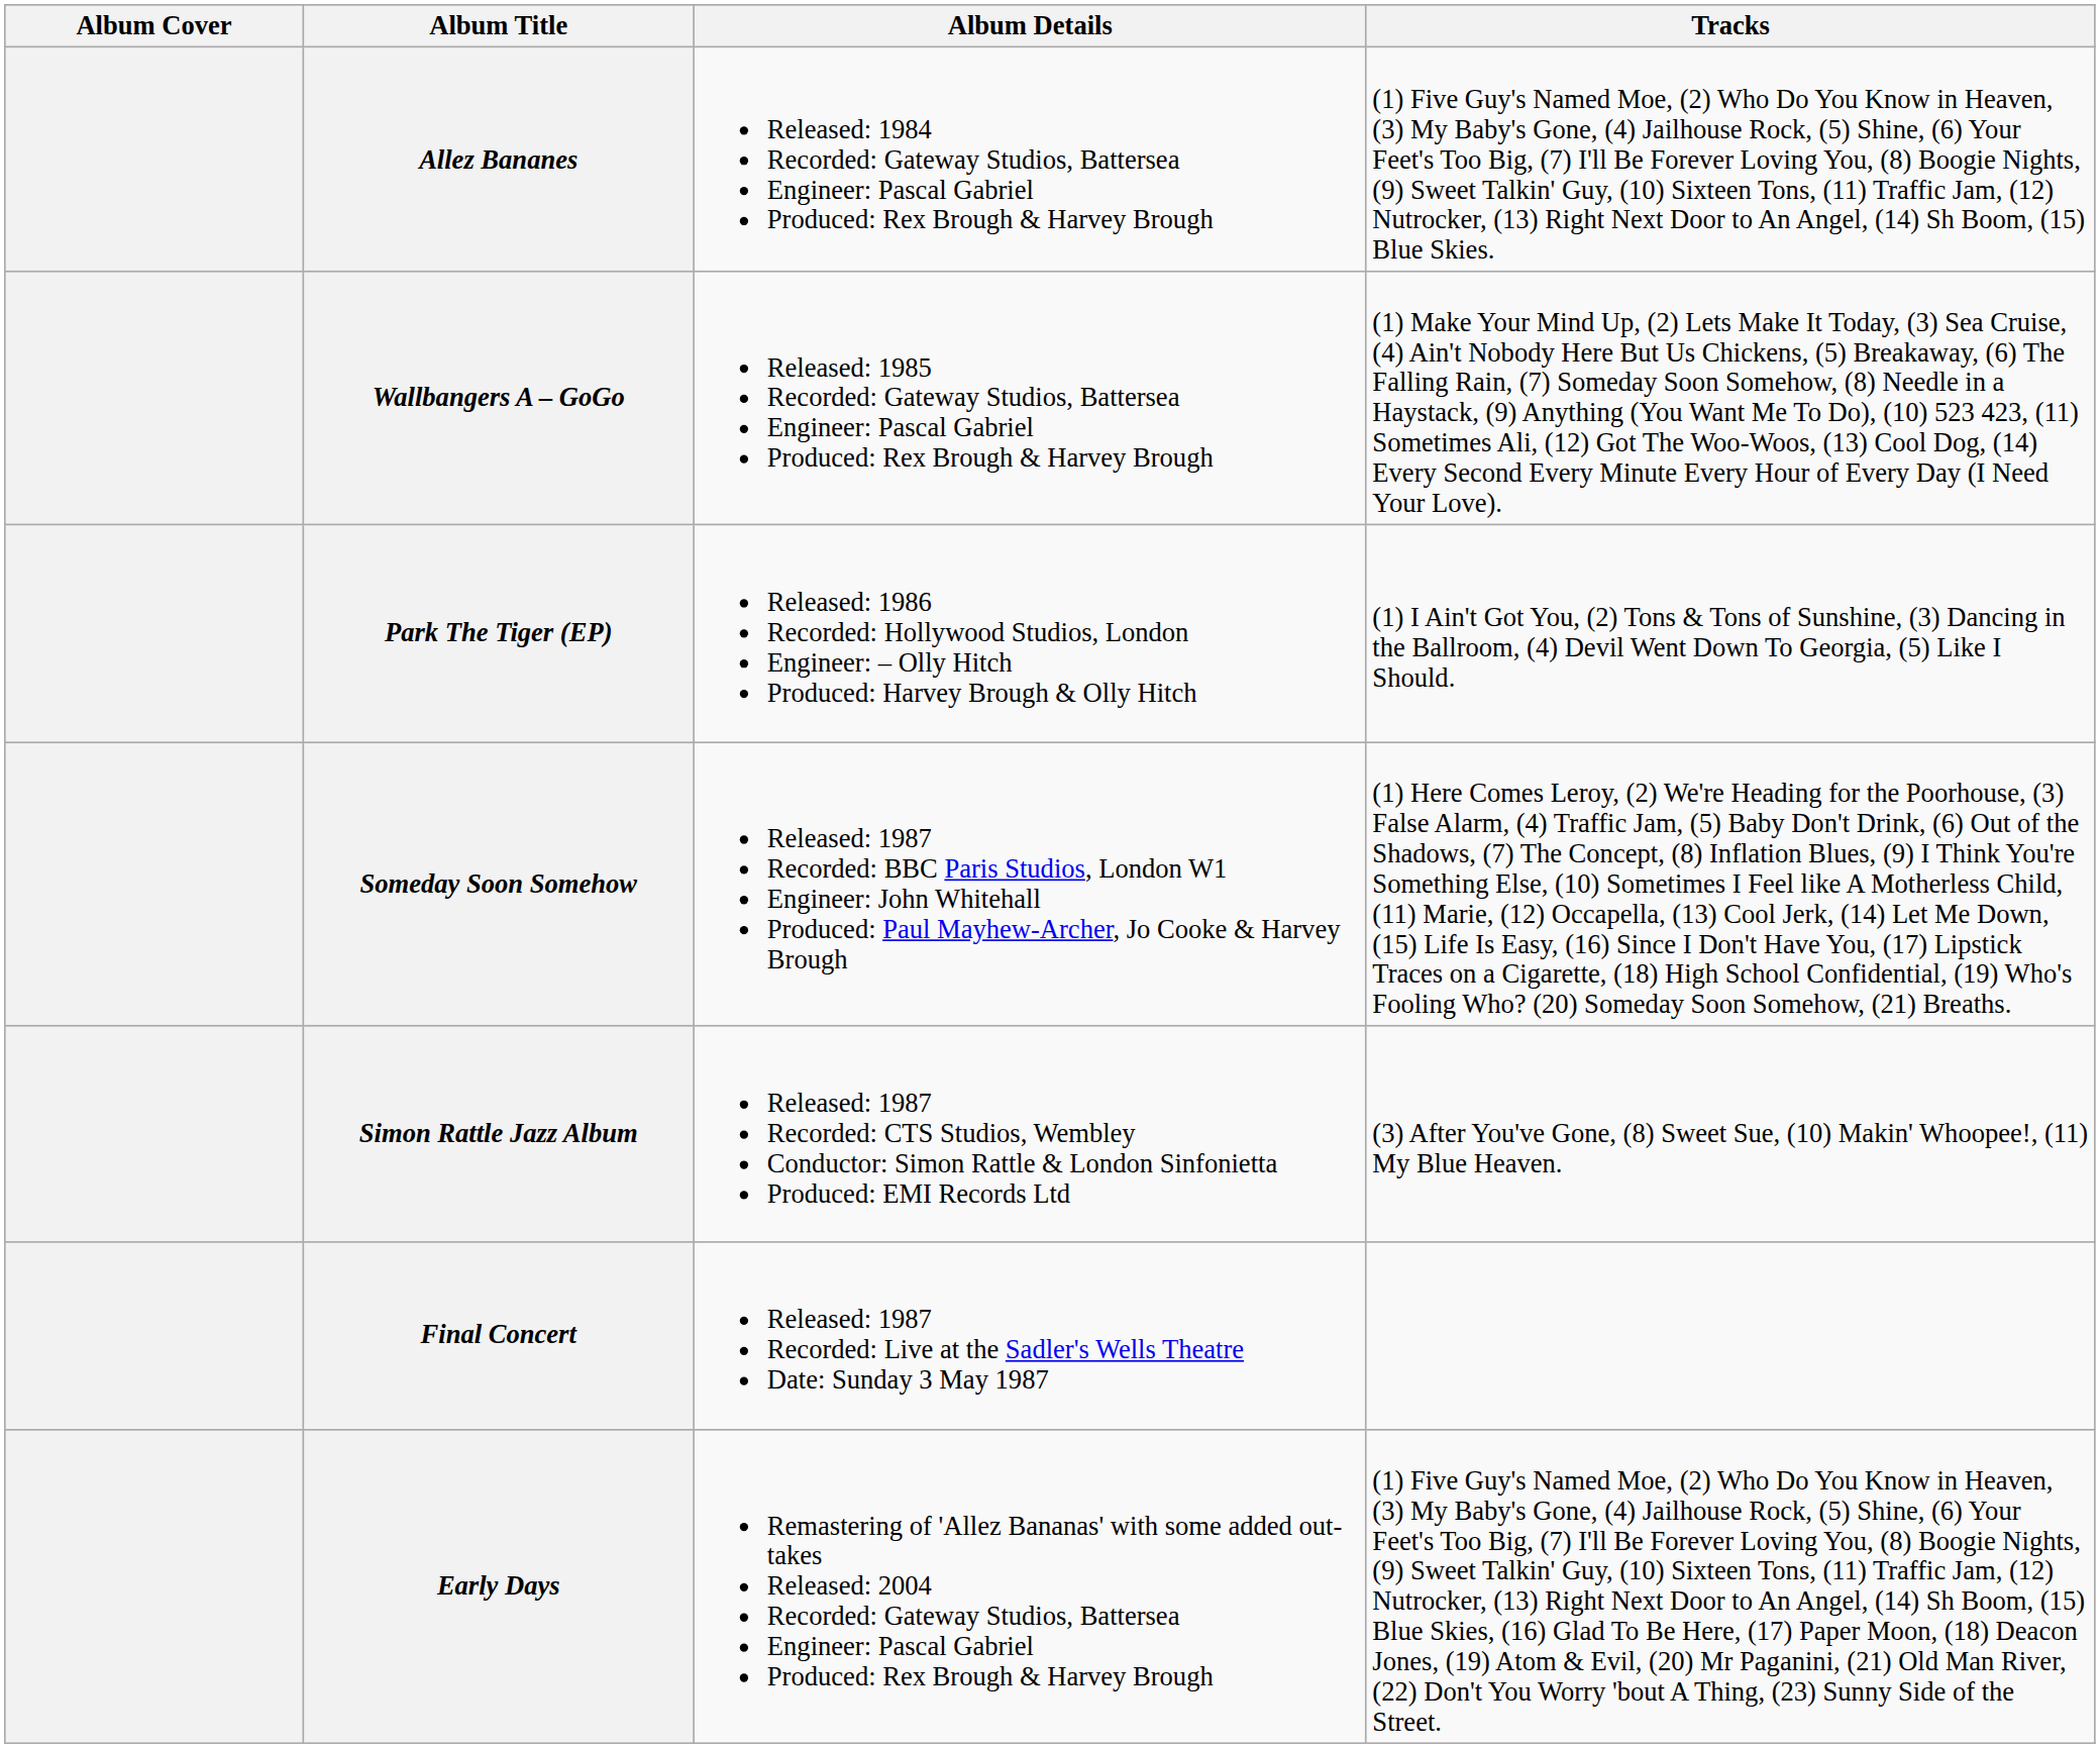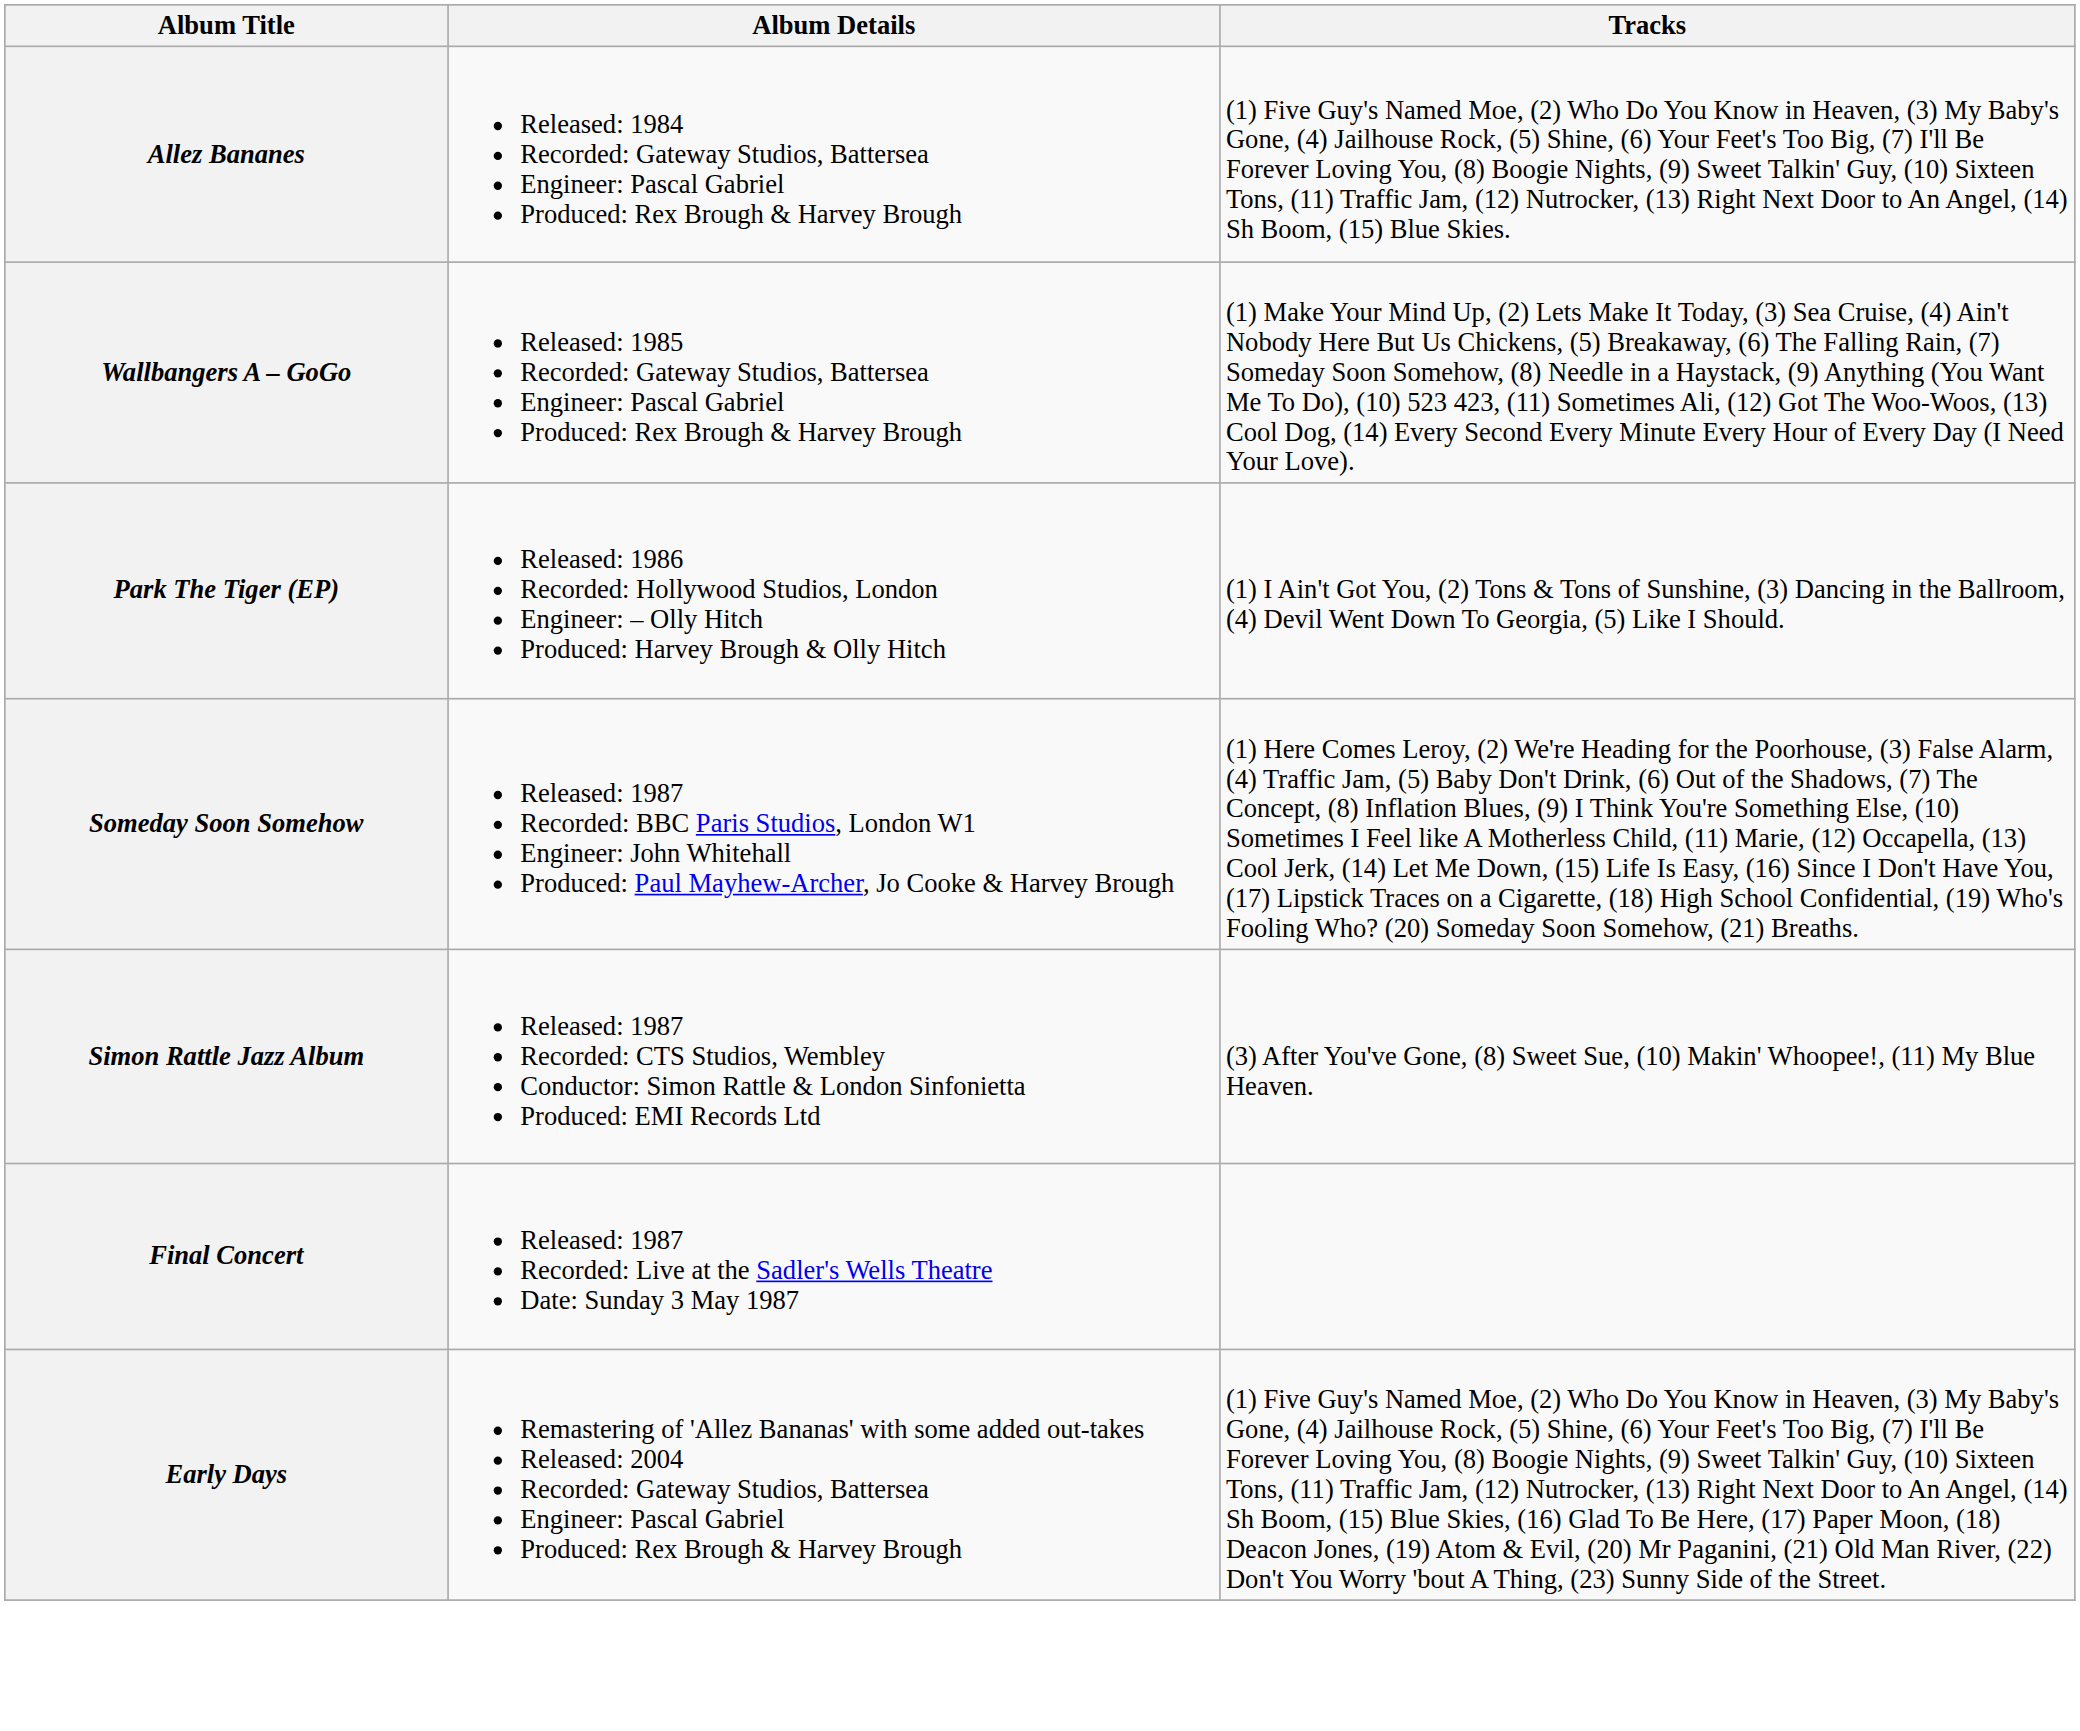- column: Album Cover
